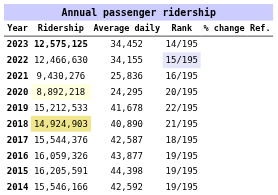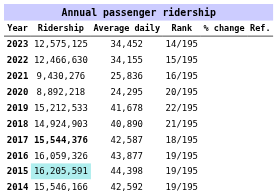2023 | Ridership: bold -> normal
2022 | Rank: lavender background -> no background
2020 | Ridership: lightyellow background -> no background
2018 | Ridership: khaki background -> no background
2017 | Ridership: normal -> bold
2015 | Ridership: no background -> paleturquoise background
